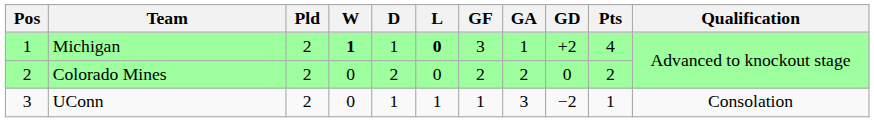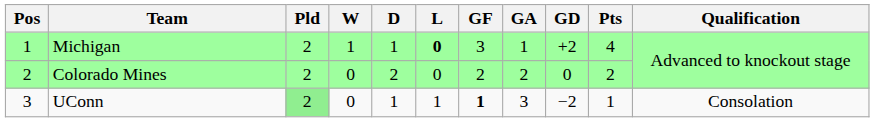Michigan | W: bold -> normal
UConn | Pld: no background -> lightgreen background
UConn | GF: normal -> bold
